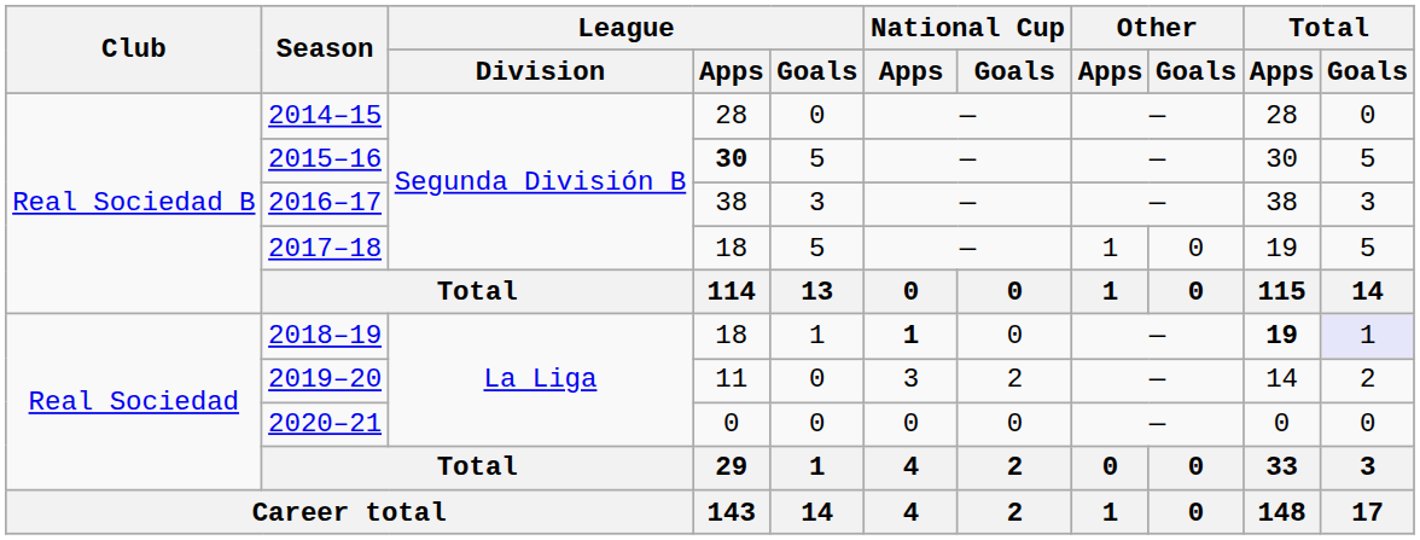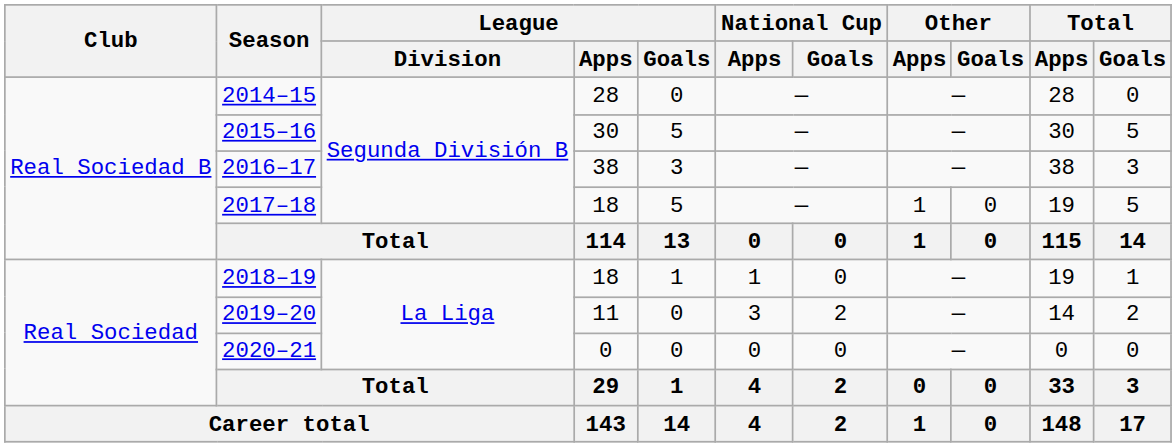2015–16 | League / Apps: bold -> normal
2018–19 | National Cup / Apps: bold -> normal
2018–19 | Total / Apps: bold -> normal
2018–19 | Total / Goals: lavender background -> no background
